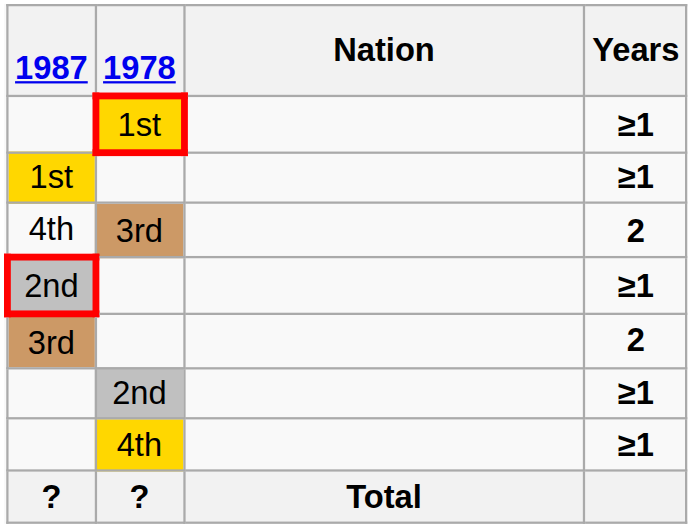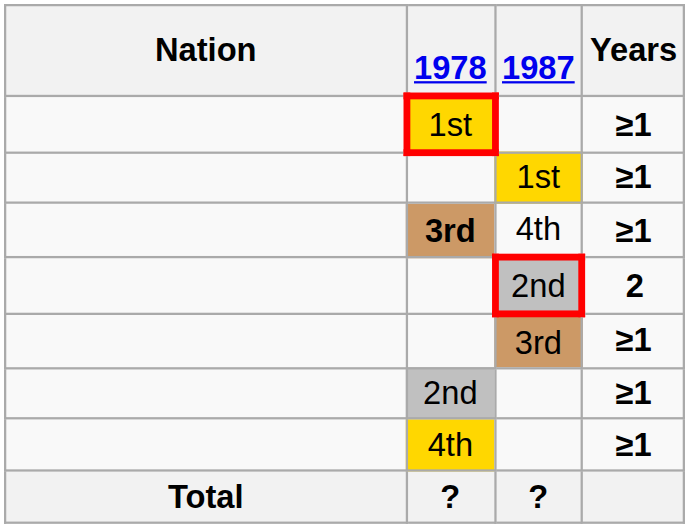columns swapped: Nation <-> 1987
row 4 | 1978: normal -> bold
row 4 | Years: 2 -> ≥1
row 5 | Years: ≥1 -> 2
row 6 | Years: 2 -> ≥1
